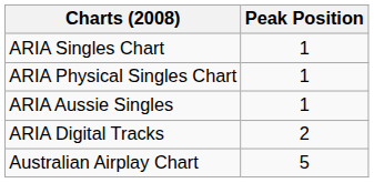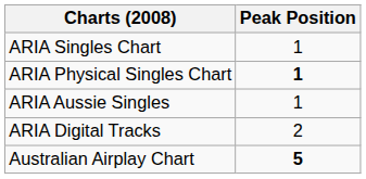ARIA Physical Singles Chart | Peak Position: normal -> bold
Australian Airplay Chart | Peak Position: normal -> bold
